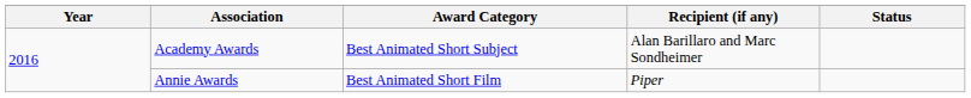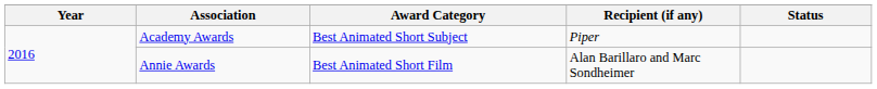Academy Awards | Recipient (if any): Alan Barillaro and Marc Sondheimer -> Piper
Annie Awards | Recipient (if any): Piper -> Alan Barillaro and Marc Sondheimer
